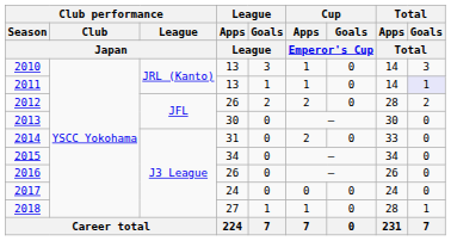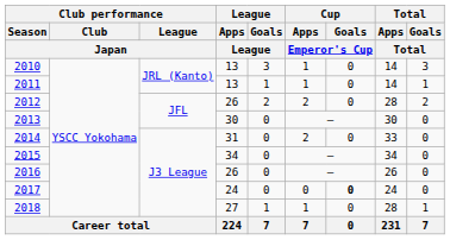2011 | Total / Goals / Total: lavender background -> no background
2017 | Cup / Goals / Emperor's Cup: normal -> bold
